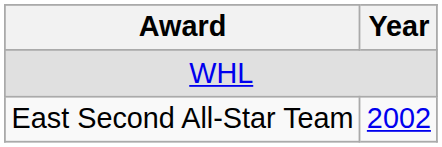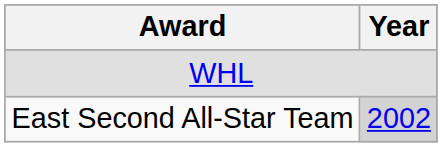East Second All-Star Team | Year: no background -> lightgrey background
